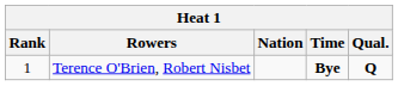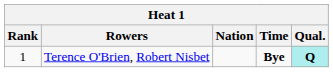Terence O'Brien, Robert Nisbet | Qual.: no background -> paleturquoise background
